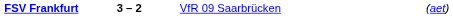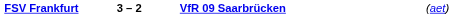FSV Frankfurt | column 3: normal -> bold
